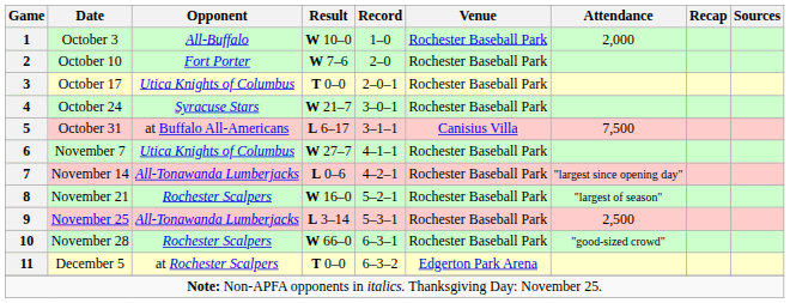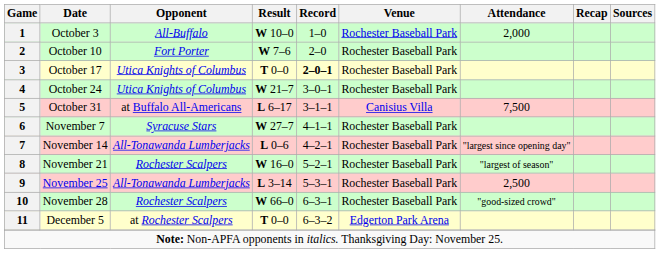3 | Record: normal -> bold
4 | Opponent: Syracuse Stars -> Utica Knights of Columbus
6 | Opponent: Utica Knights of Columbus -> Syracuse Stars
